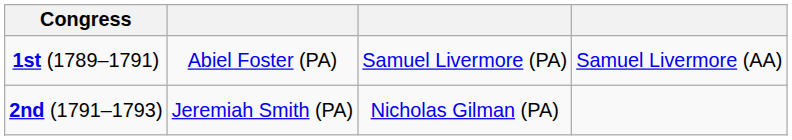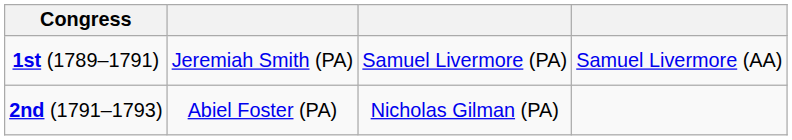1st (1789–1791) | column 2: Abiel Foster (PA) -> Jeremiah Smith (PA)
2nd (1791–1793) | column 2: Jeremiah Smith (PA) -> Abiel Foster (PA)
